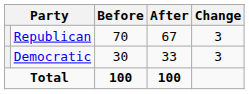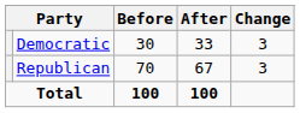rows swapped: Republican <-> Democratic
